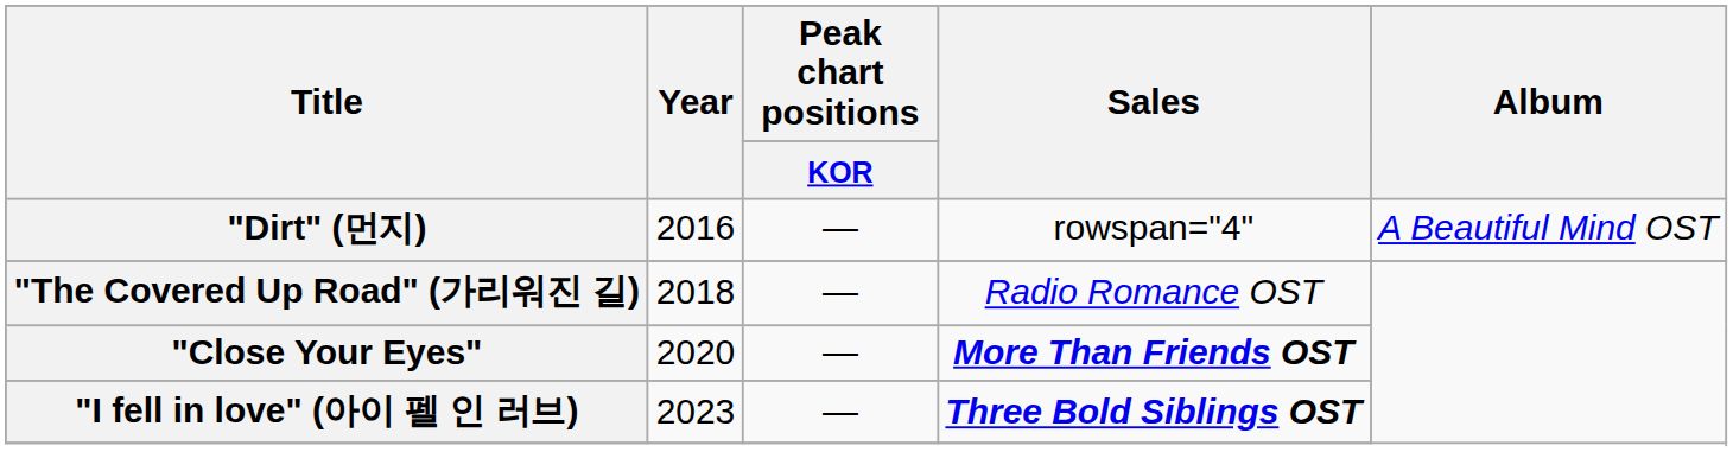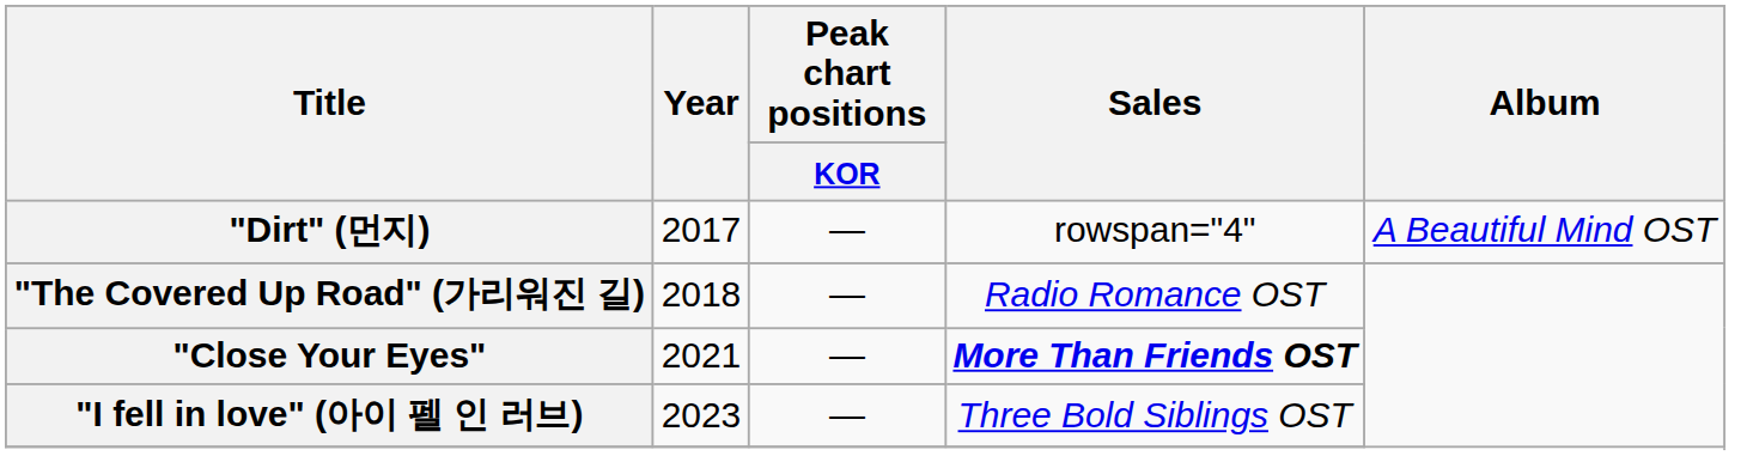"Dirt" (먼지) | Year: 2016 -> 2017
"Close Your Eyes" | Year: 2020 -> 2021
"I fell in love" (아이 펠 인 러브) | Sales: bold -> normal
